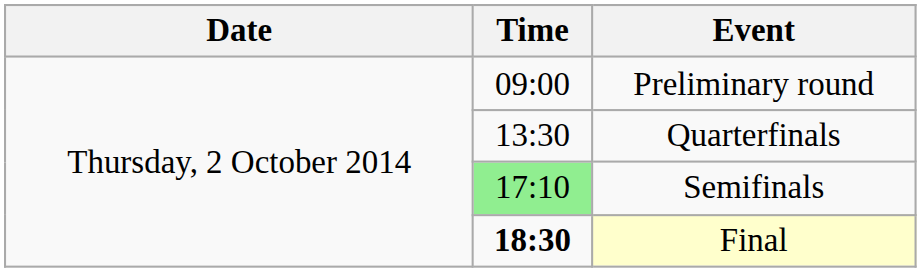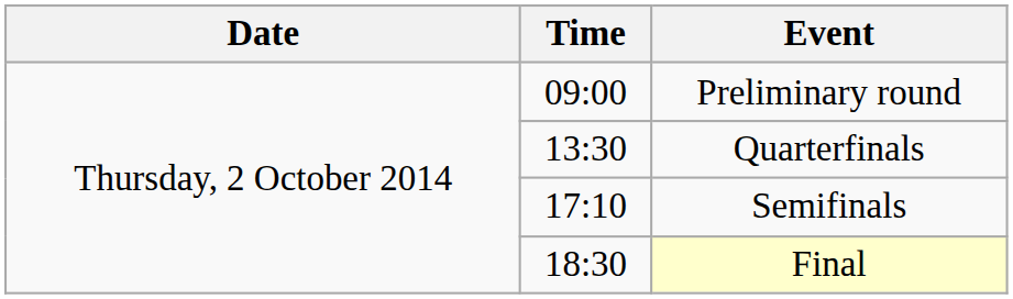Semifinals | Time: lightgreen background -> no background
Final | Time: bold -> normal
